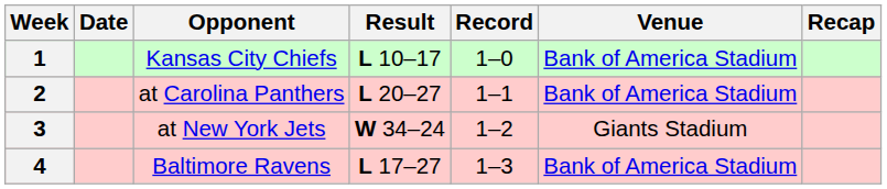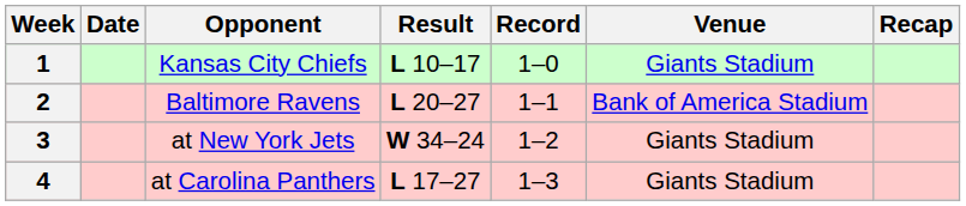1 | Venue: Bank of America Stadium -> Giants Stadium
2 | Opponent: at Carolina Panthers -> Baltimore Ravens
4 | Opponent: Baltimore Ravens -> at Carolina Panthers
4 | Venue: Bank of America Stadium -> Giants Stadium
